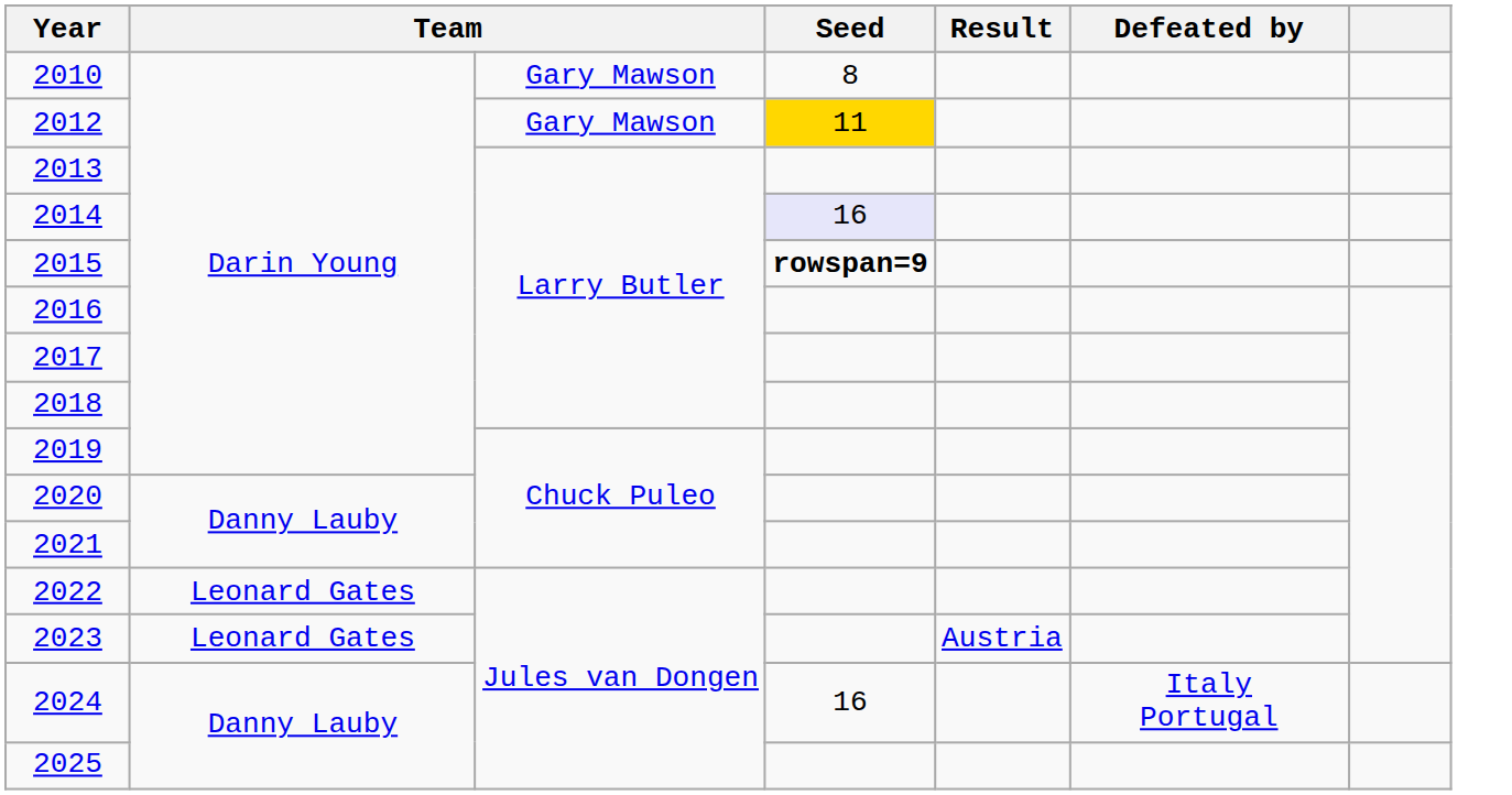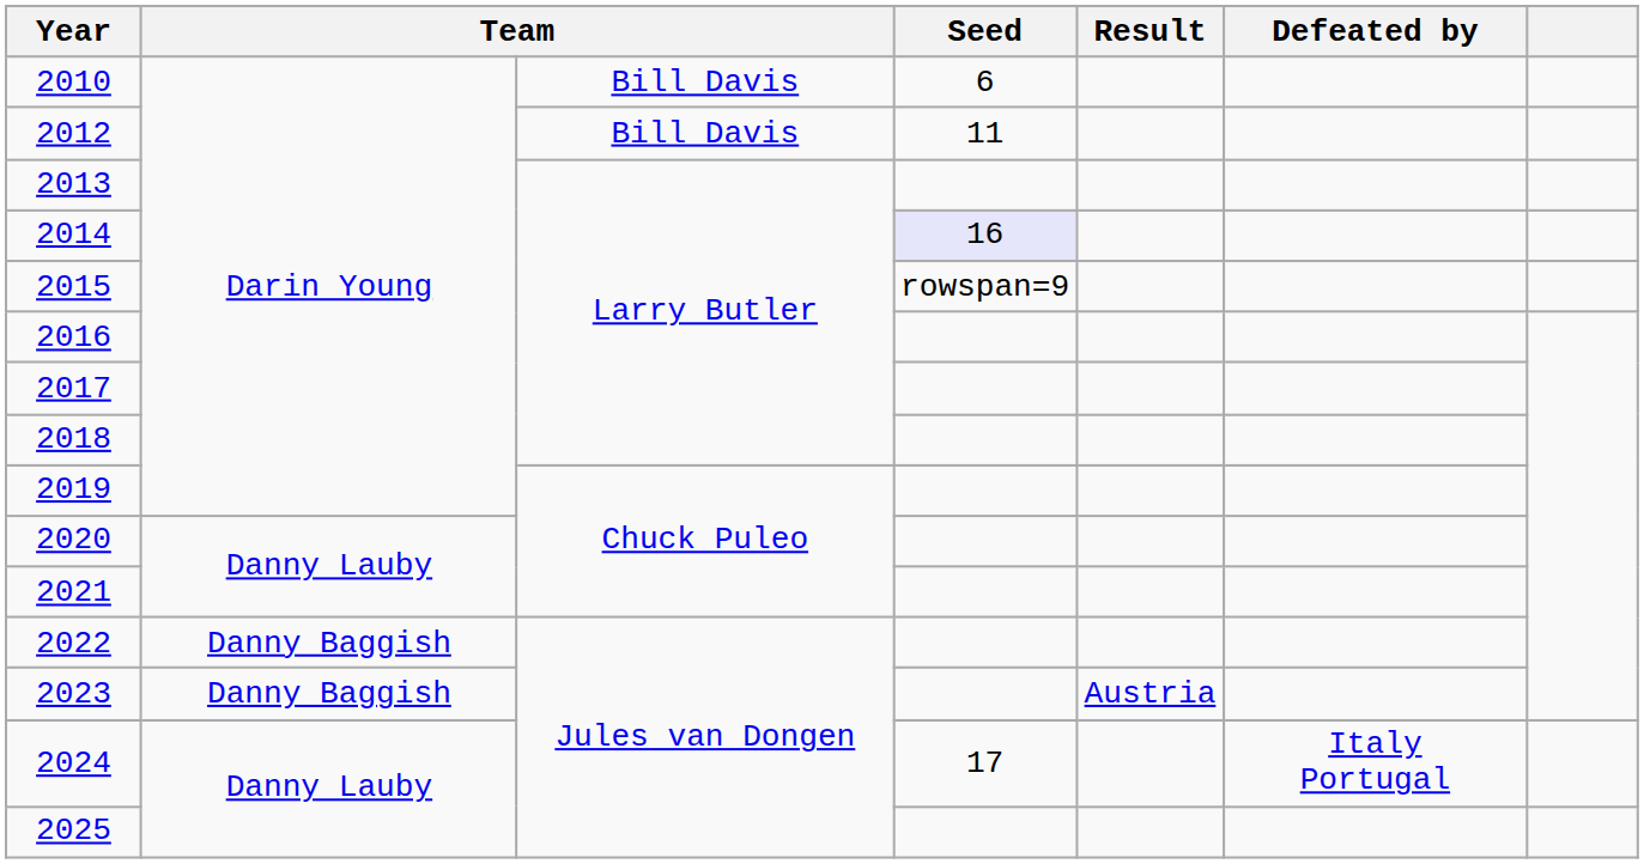2010 | column 3: Gary Mawson -> Bill Davis
2010 | Seed: 8 -> 6
2012 | column 3: Gary Mawson -> Bill Davis
2012 | Seed: gold background -> no background
2015 | Seed: bold -> normal
2022 | column 2: Leonard Gates -> Danny Baggish
2023 | column 2: Leonard Gates -> Danny Baggish
2024 | Seed: 16 -> 17
